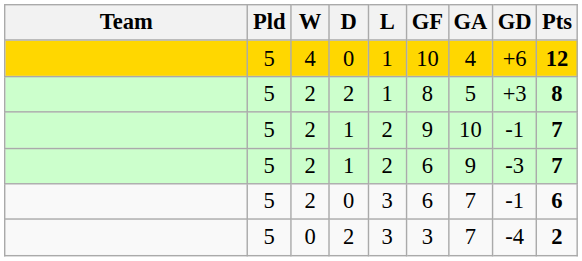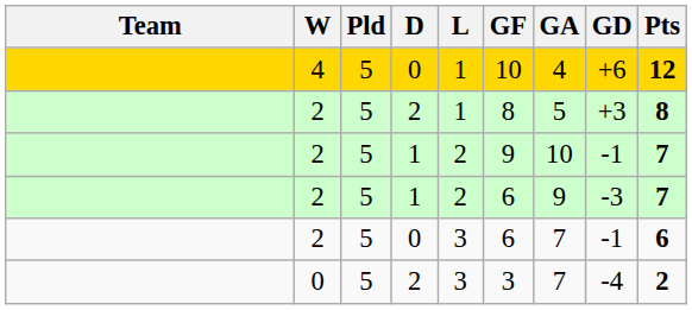columns swapped: Pld <-> W
